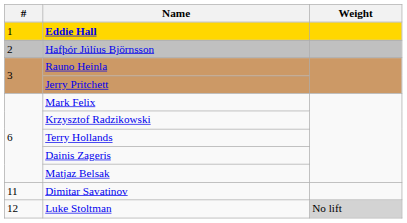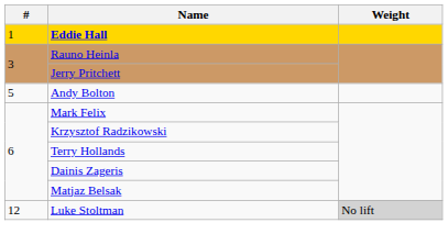- row: 2 | Hafþór Júlíus Björnsson
+ row: 5 | Andy Bolton
- row: 11 | Dimitar Savatinov
